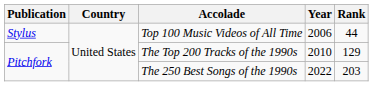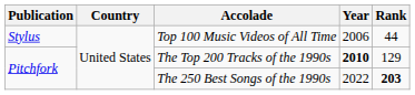The Top 200 Tracks of the 1990s | Year: normal -> bold
The 250 Best Songs of the 1990s | Rank: normal -> bold
